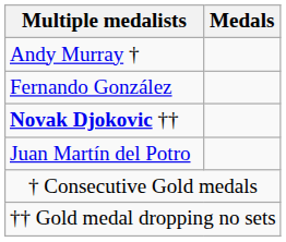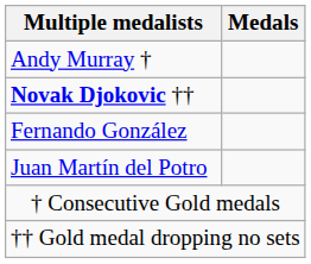rows swapped: Novak Djokovic †† <-> Fernando González
